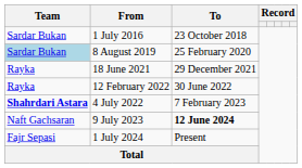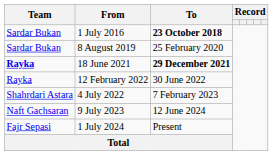1 July 2016 | To: normal -> bold
8 August 2019 | Team: lightblue background -> no background
18 June 2021 | Team: normal -> bold
18 June 2021 | To: normal -> bold
4 July 2022 | Team: bold -> normal
9 July 2023 | To: bold -> normal
